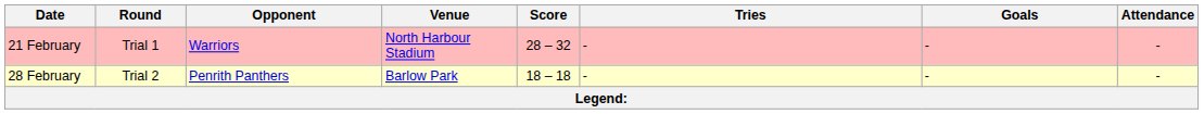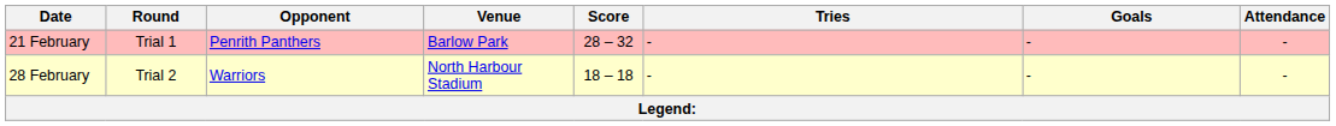21 February | Opponent: Warriors -> Penrith Panthers
21 February | Venue: North Harbour Stadium -> Barlow Park
28 February | Opponent: Penrith Panthers -> Warriors
28 February | Venue: Barlow Park -> North Harbour Stadium
